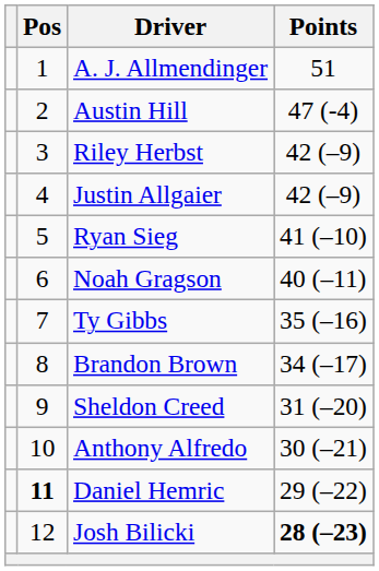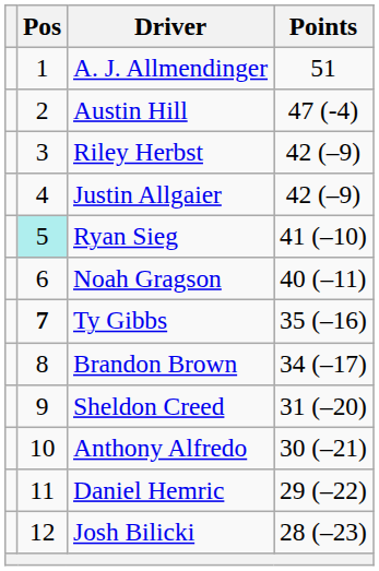Ryan Sieg | Pos: no background -> paleturquoise background
Ty Gibbs | Pos: normal -> bold
Daniel Hemric | Pos: bold -> normal
Josh Bilicki | Points: bold -> normal
